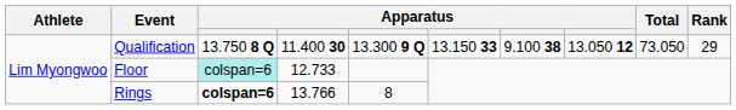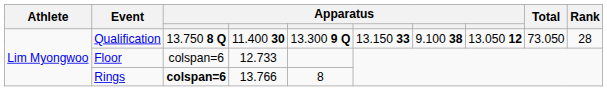Qualification | Rank: 29 -> 28
Floor | column 3: paleturquoise background -> no background
